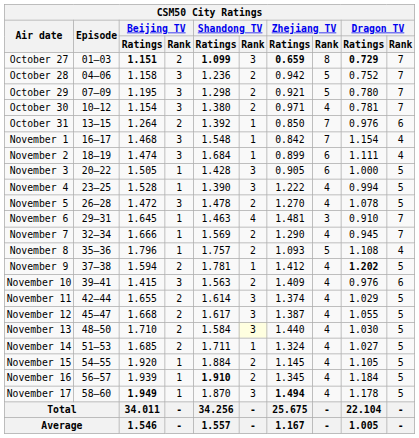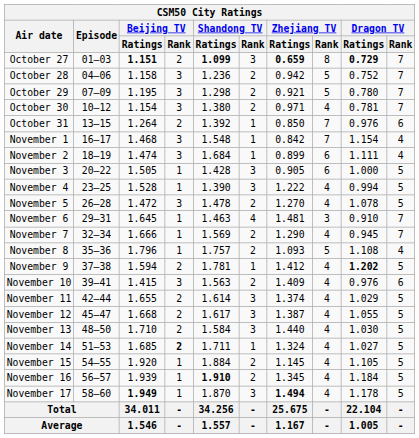November 13 | Shandong TV / Rank: lightyellow background -> no background
November 14 | Beijing TV / Rank: normal -> bold
